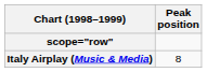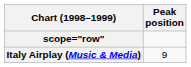Italy Airplay (Music & Media) | Peak position: 8 -> 9
